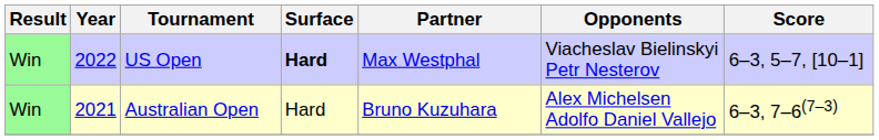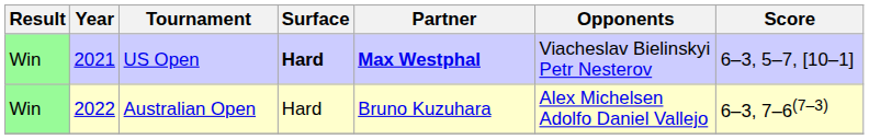US Open | Year: 2022 -> 2021
US Open | Partner: normal -> bold
Australian Open | Year: 2021 -> 2022
